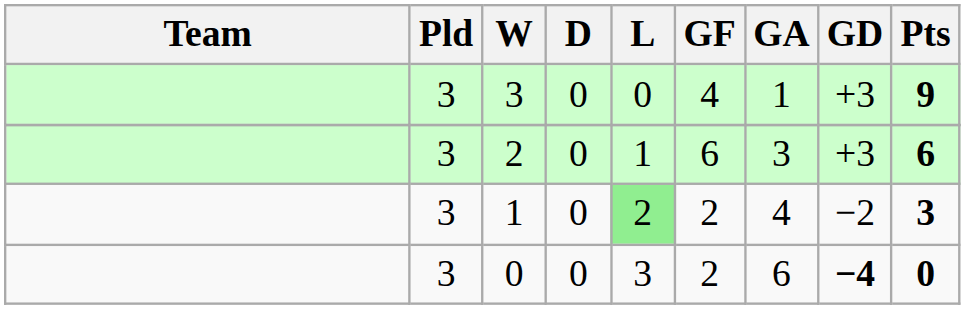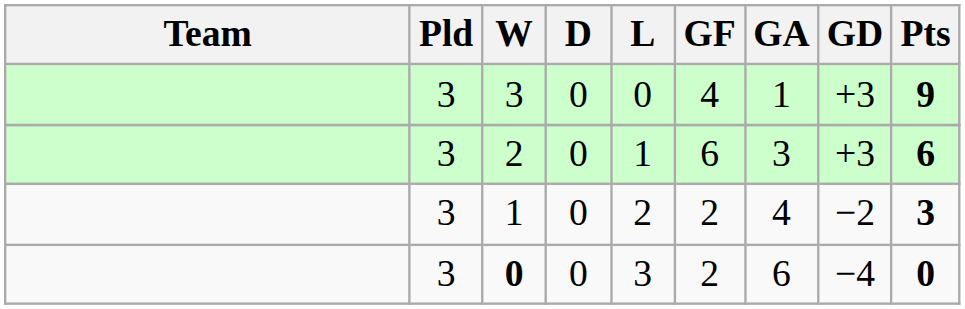row 4 | L: lightgreen background -> no background
row 5 | W: normal -> bold
row 5 | GD: bold -> normal
